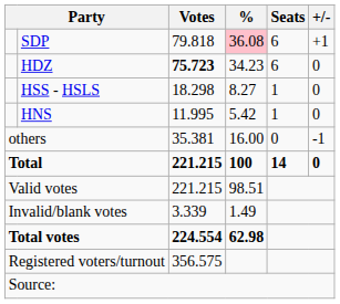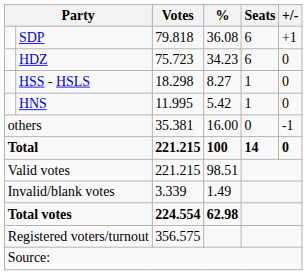SDP | %: pink background -> no background
HDZ | Votes: bold -> normal
